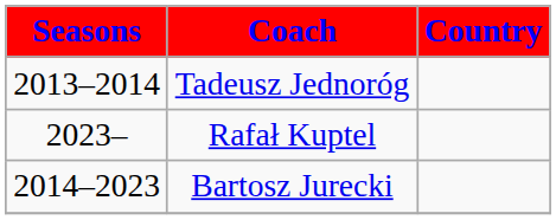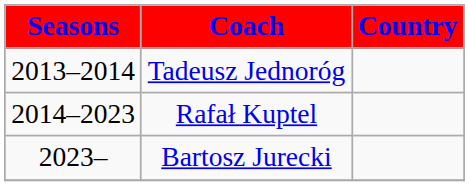Rafał Kuptel | Seasons: 2023– -> 2014–2023
Bartosz Jurecki | Seasons: 2014–2023 -> 2023–
